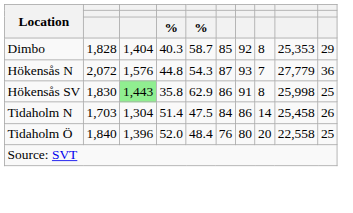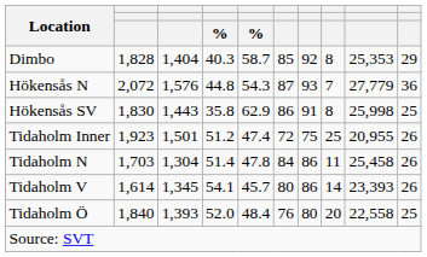Hökensås SV | column 3: lightgreen background -> no background
+ row: Tidaholm Inner | 1,923 | 1,501 | 51.2 | 47.4 | 72 | 75 | 25 | 20,955 | 26
Tidaholm N | column 5: 47.5 -> 47.8
Tidaholm N | column 8: 14 -> 11
+ row: Tidaholm V | 1,614 | 1,345 | 54.1 | 45.7 | 80 | 86 | 14 | 23,393 | 26
Tidaholm Ö | column 3: 1,396 -> 1,393
